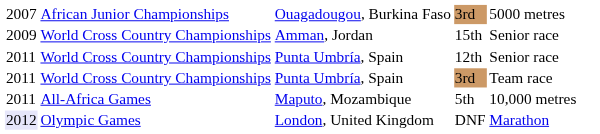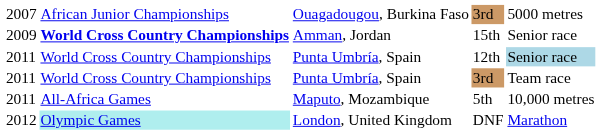15th | column 2: normal -> bold
12th | column 5: no background -> lightblue background
DNF | column 1: lavender background -> no background
DNF | column 2: no background -> paleturquoise background
